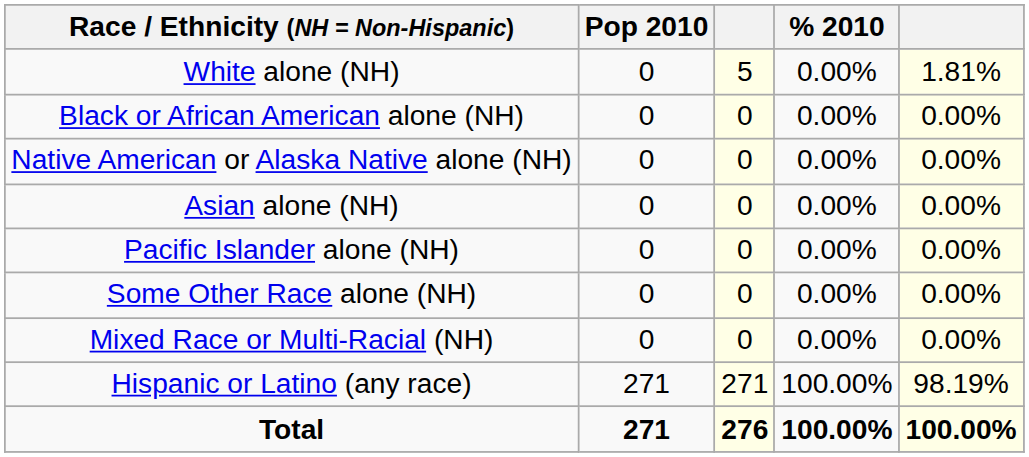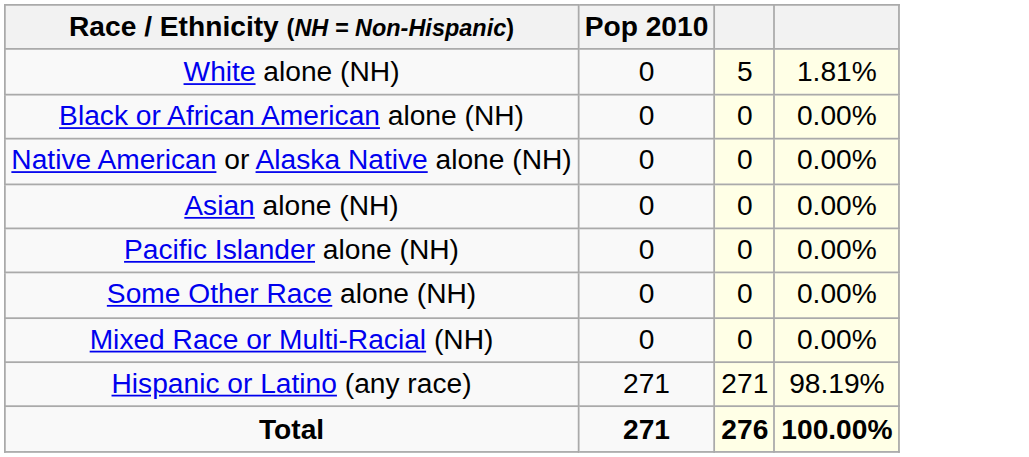- column: % 2010 | 0.00% | 0.00% | 0.00% | 0.00% | 0.00% | 0.00% | 0.00% | 100.00% | 100.00%
